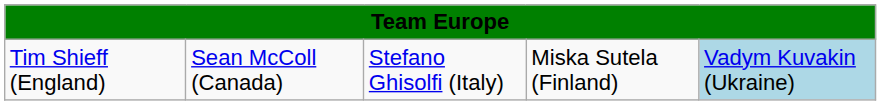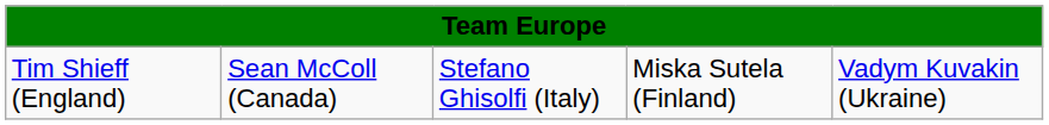Tim Shieff (England) | column 5: lightblue background -> no background
